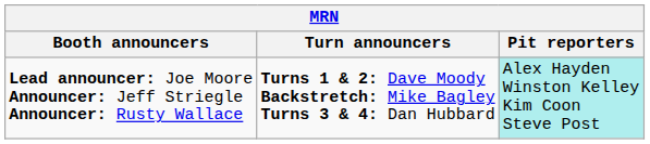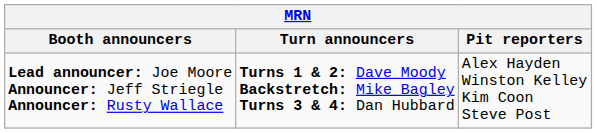row 3 | Pit reporters: paleturquoise background -> no background
